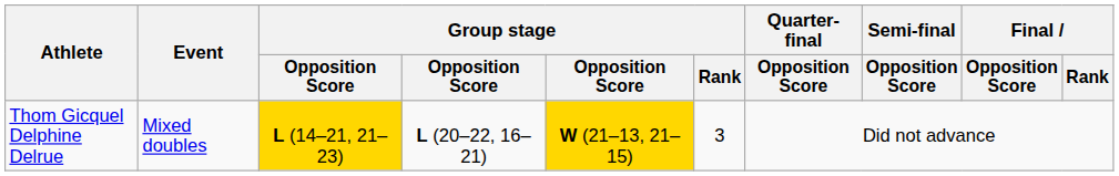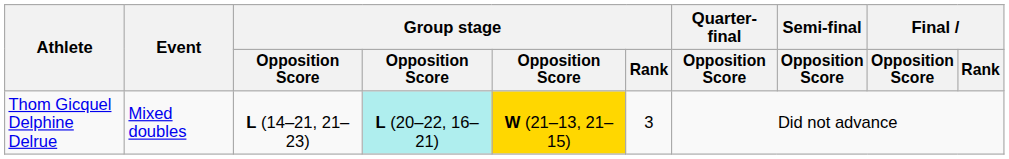Thom Gicquel Delphine Delrue | column 3: gold background -> no background
Thom Gicquel Delphine Delrue | column 4: no background -> paleturquoise background
